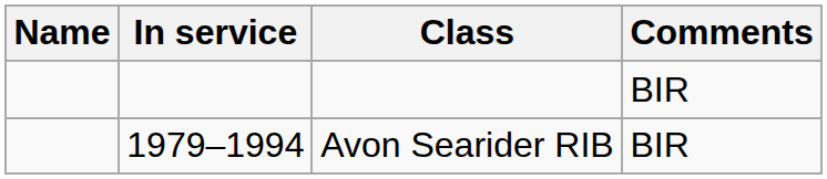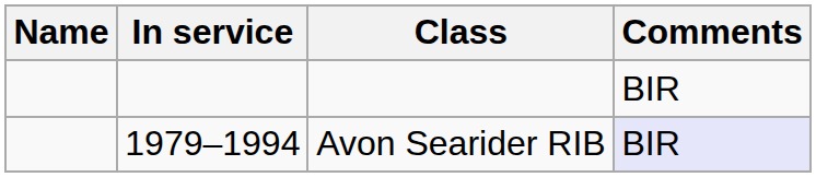Avon Searider RIB | Comments: no background -> lavender background
